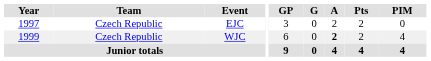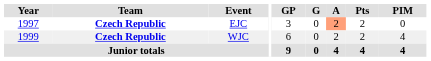EJC | Team: normal -> bold
EJC | A: no background -> lightsalmon background
WJC | Team: normal -> bold
WJC | A: bold -> normal
